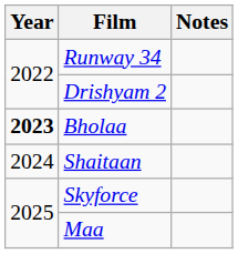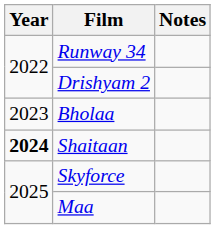Bholaa | Year: bold -> normal
Shaitaan | Year: normal -> bold
